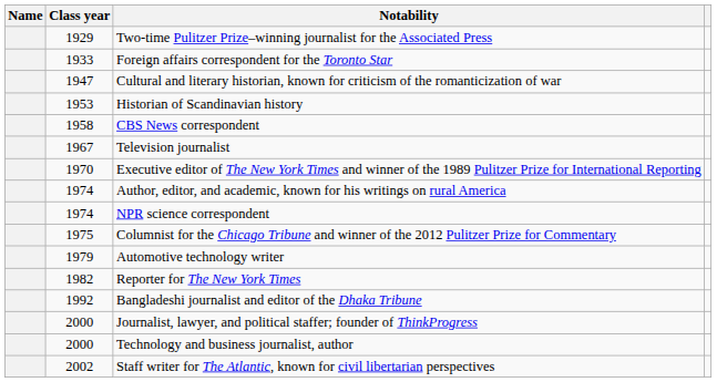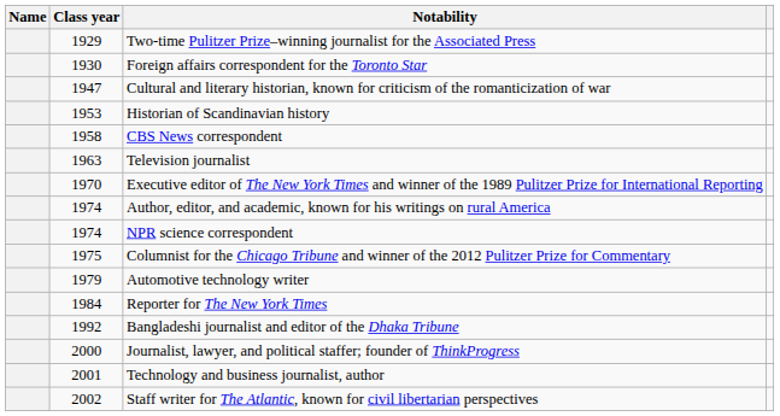Foreign affairs correspondent for the Toronto Star | Class year: 1933 -> 1930
Television journalist | Class year: 1967 -> 1963
Reporter for The New York Times | Class year: 1982 -> 1984
Technology and business journalist, author | Class year: 2000 -> 2001
